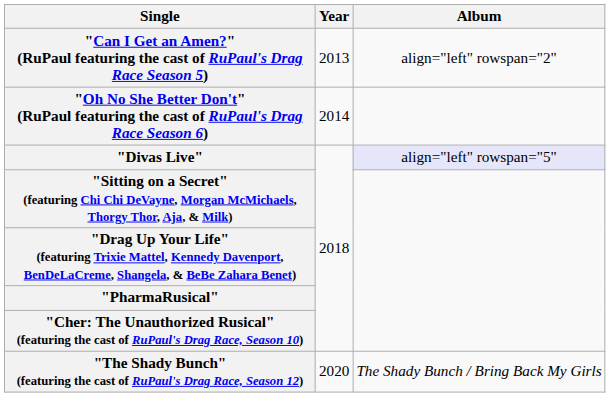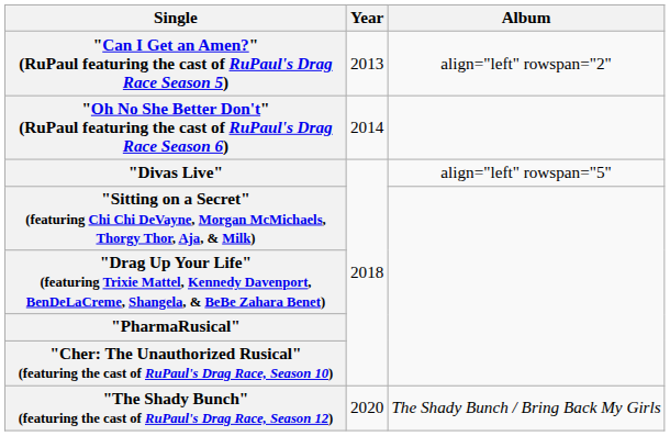"Divas Live" | Album: lavender background -> no background
